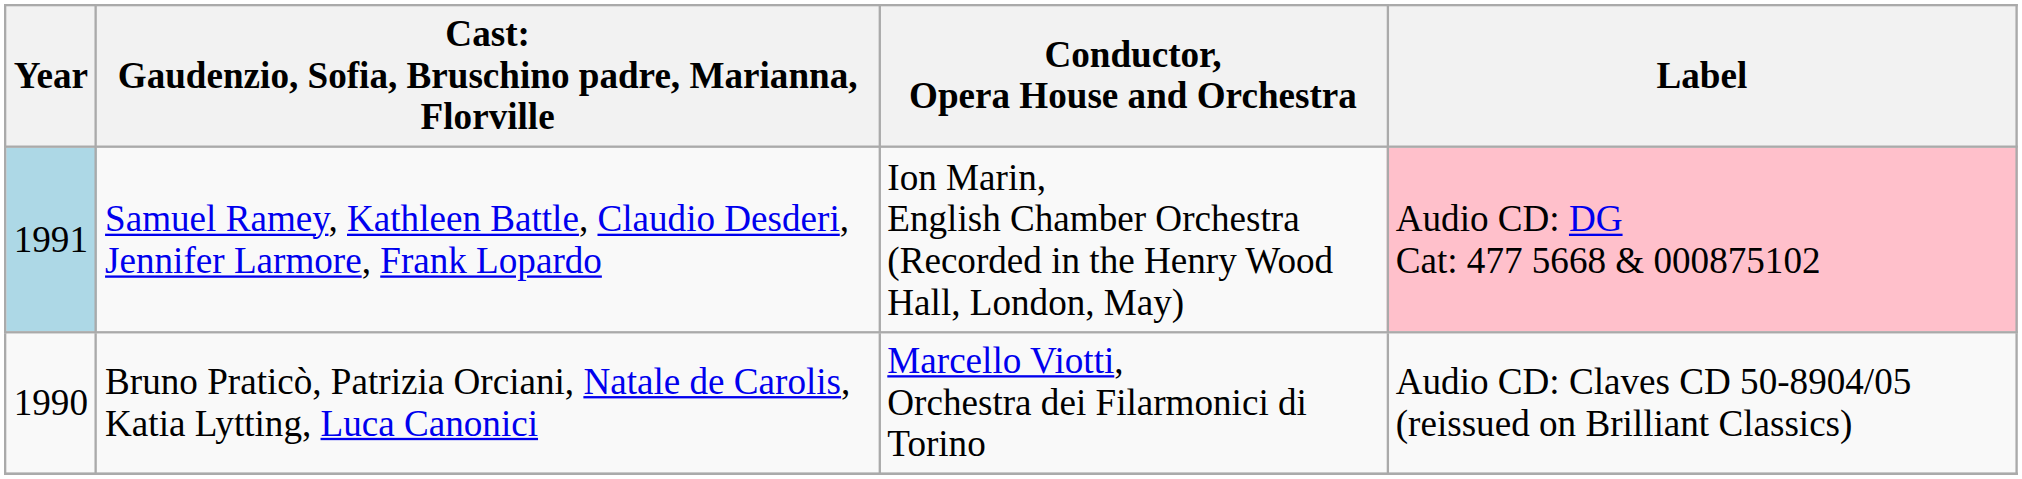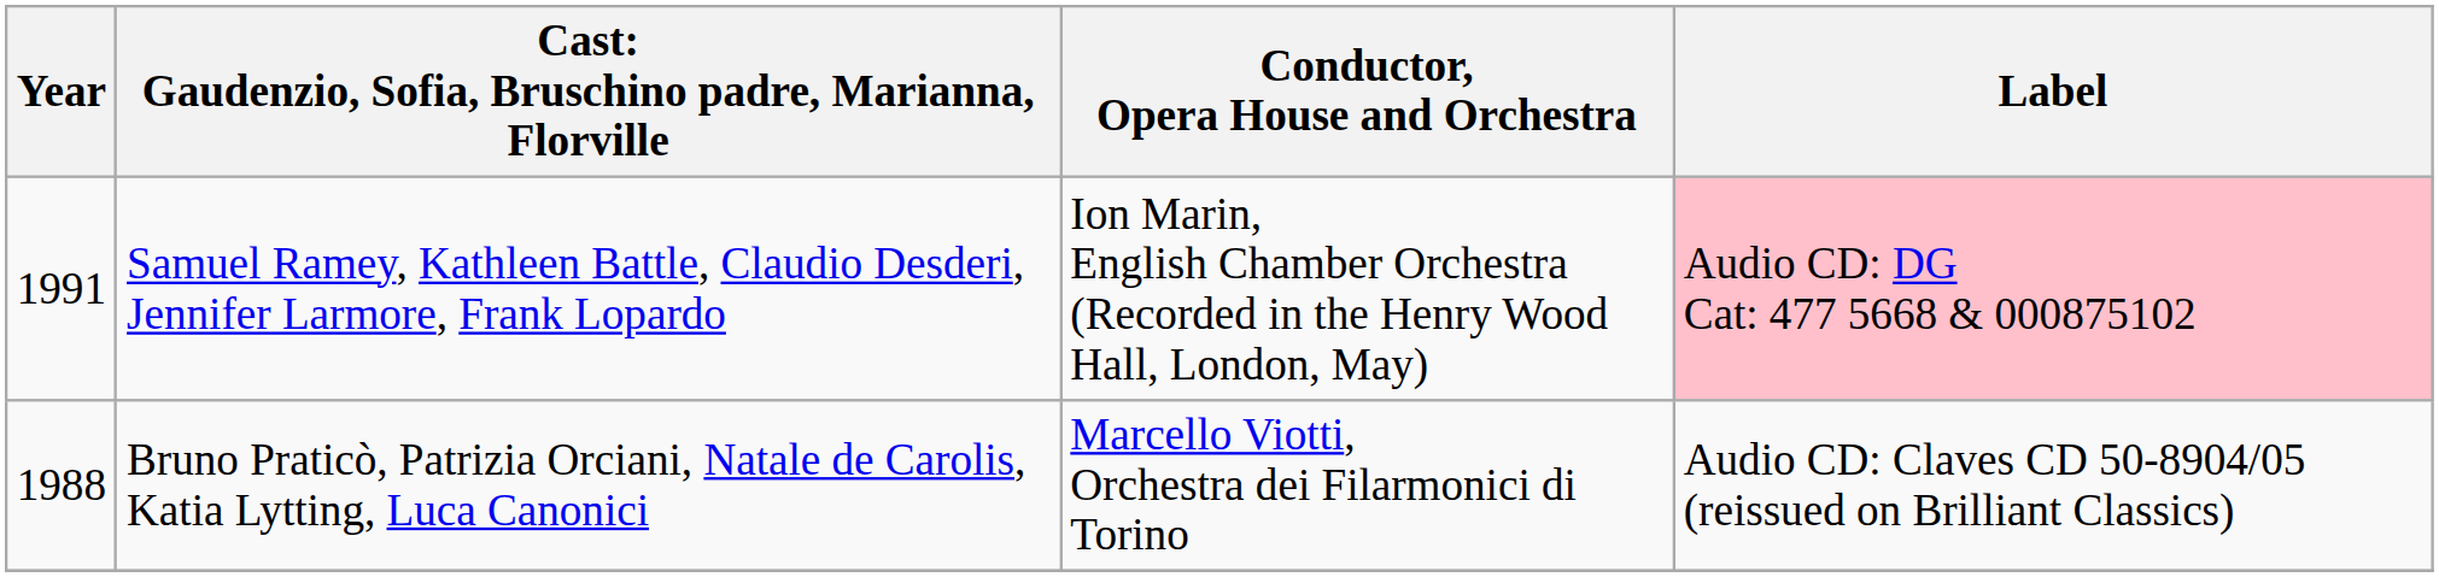row 2 | Year: lightblue background -> no background
row 3 | Year: 1990 -> 1988
